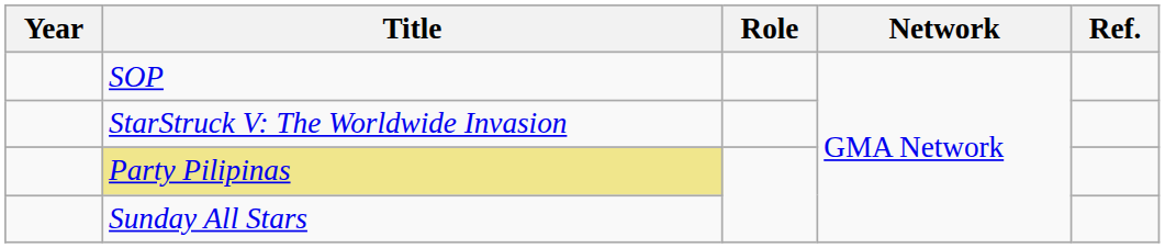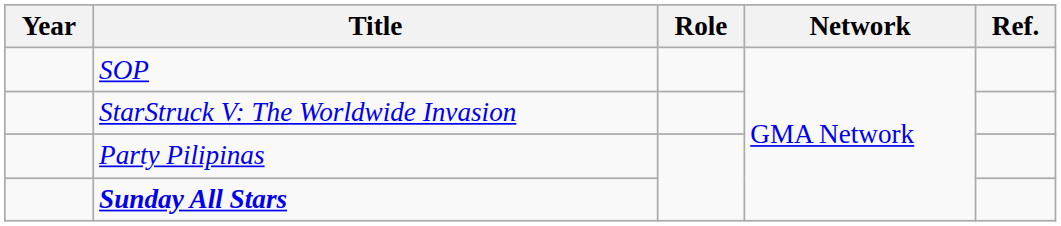Party Pilipinas | Title: khaki background -> no background
Sunday All Stars | Title: normal -> bold
